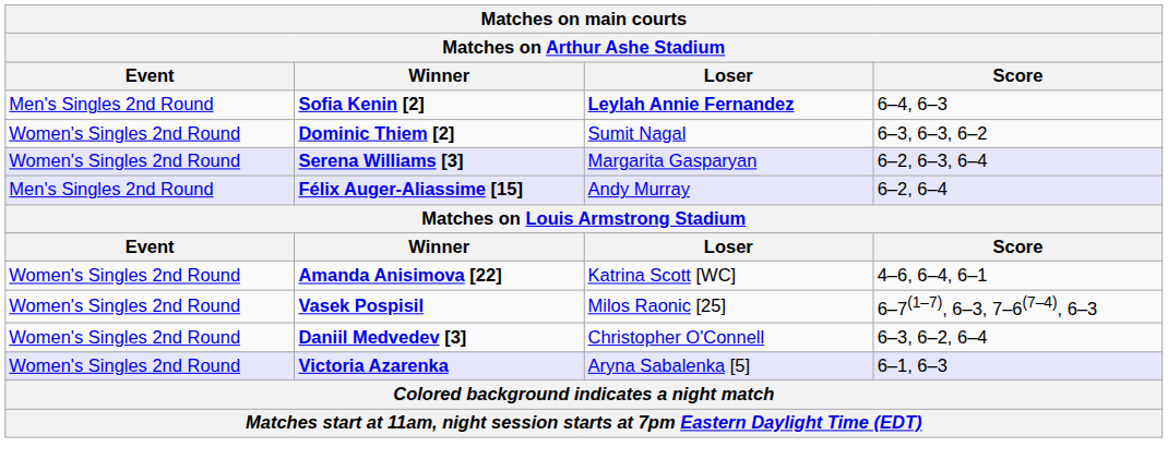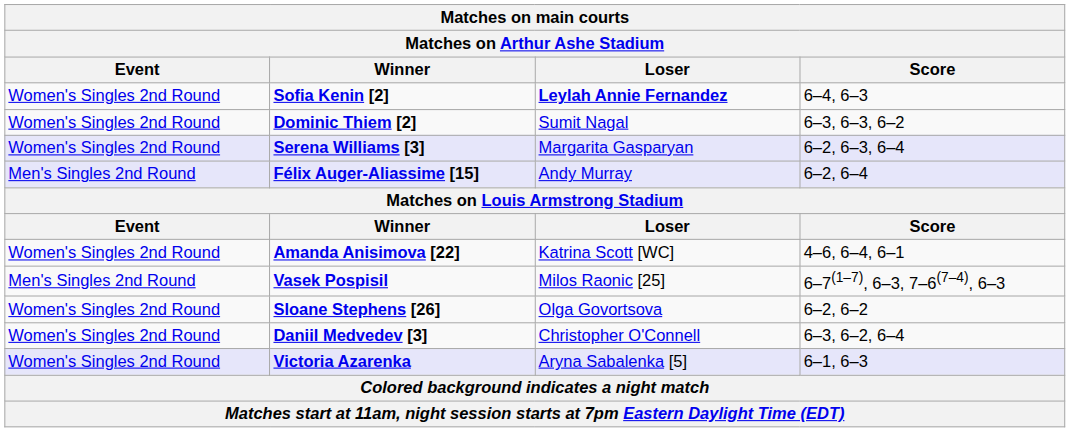Sofia Kenin [2] | Event: Men's Singles 2nd Round -> Women's Singles 2nd Round
Vasek Pospisil | Event: Women's Singles 2nd Round -> Men's Singles 2nd Round
+ row: Women's Singles 2nd Round | Sloane Stephens [26] | Olga Govortsova | 6–2, 6–2
